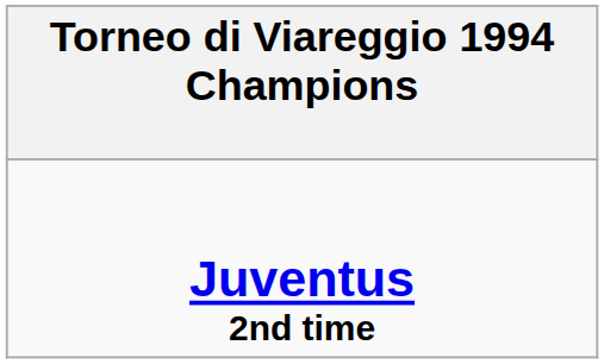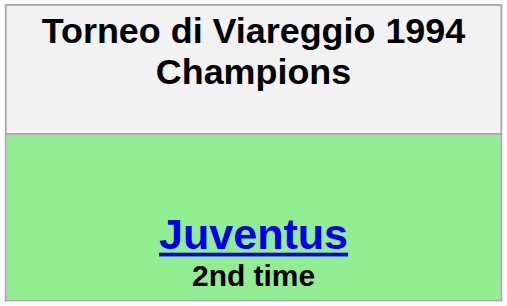row 2 | column 1: no background -> lightgreen background
